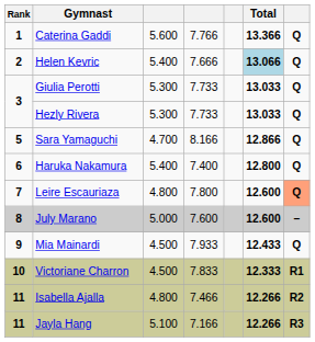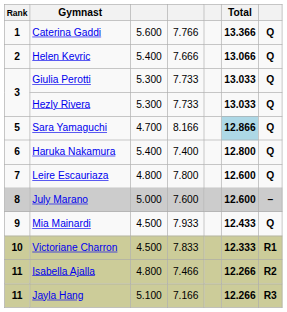Helen Kevric | Total: lightblue background -> no background
Sara Yamaguchi | Total: no background -> lightblue background
Leire Escauriaza | column 7: lightsalmon background -> no background
